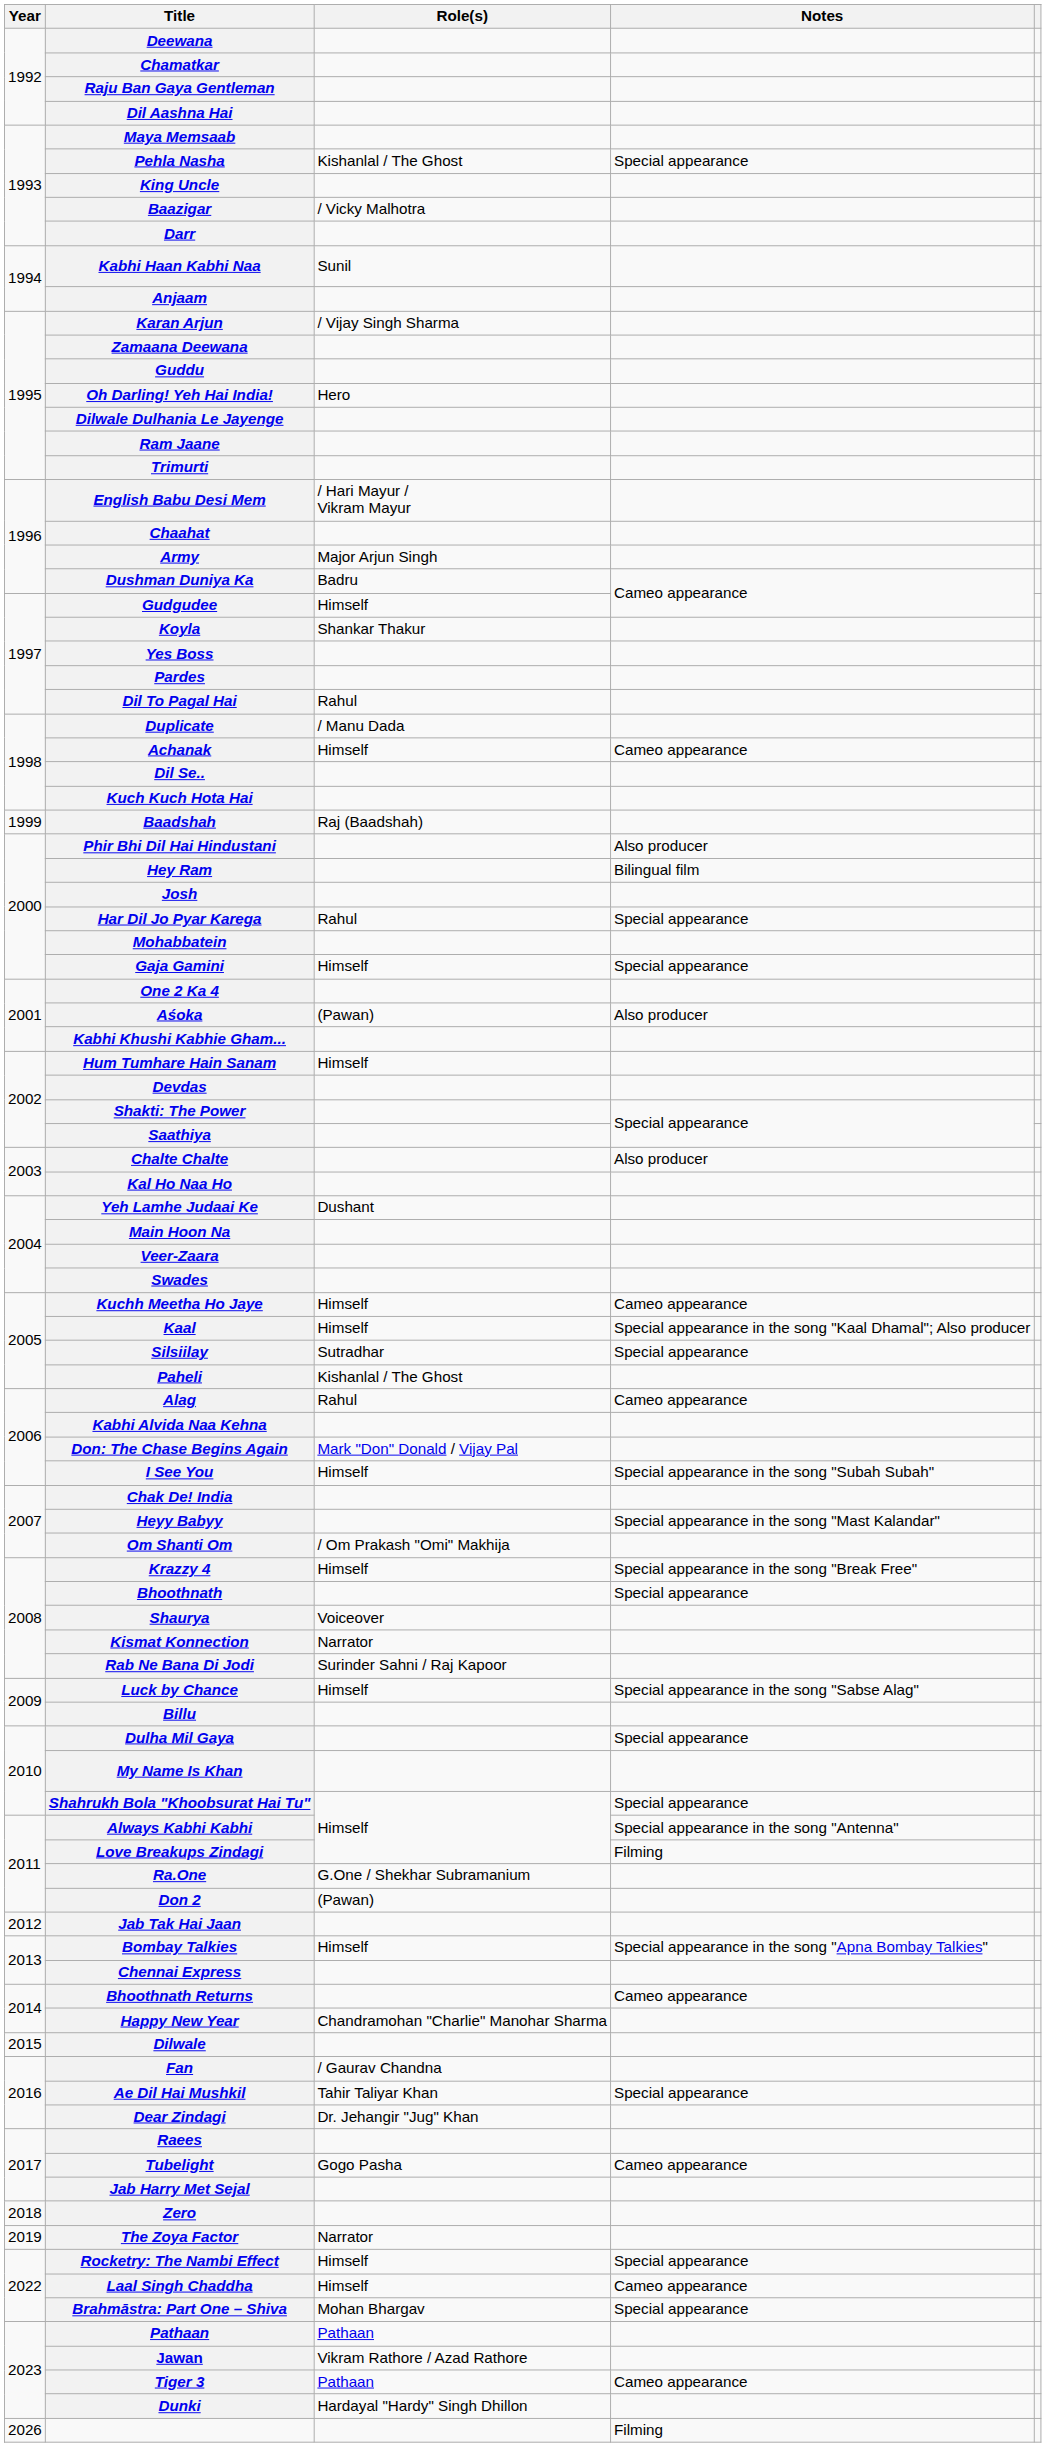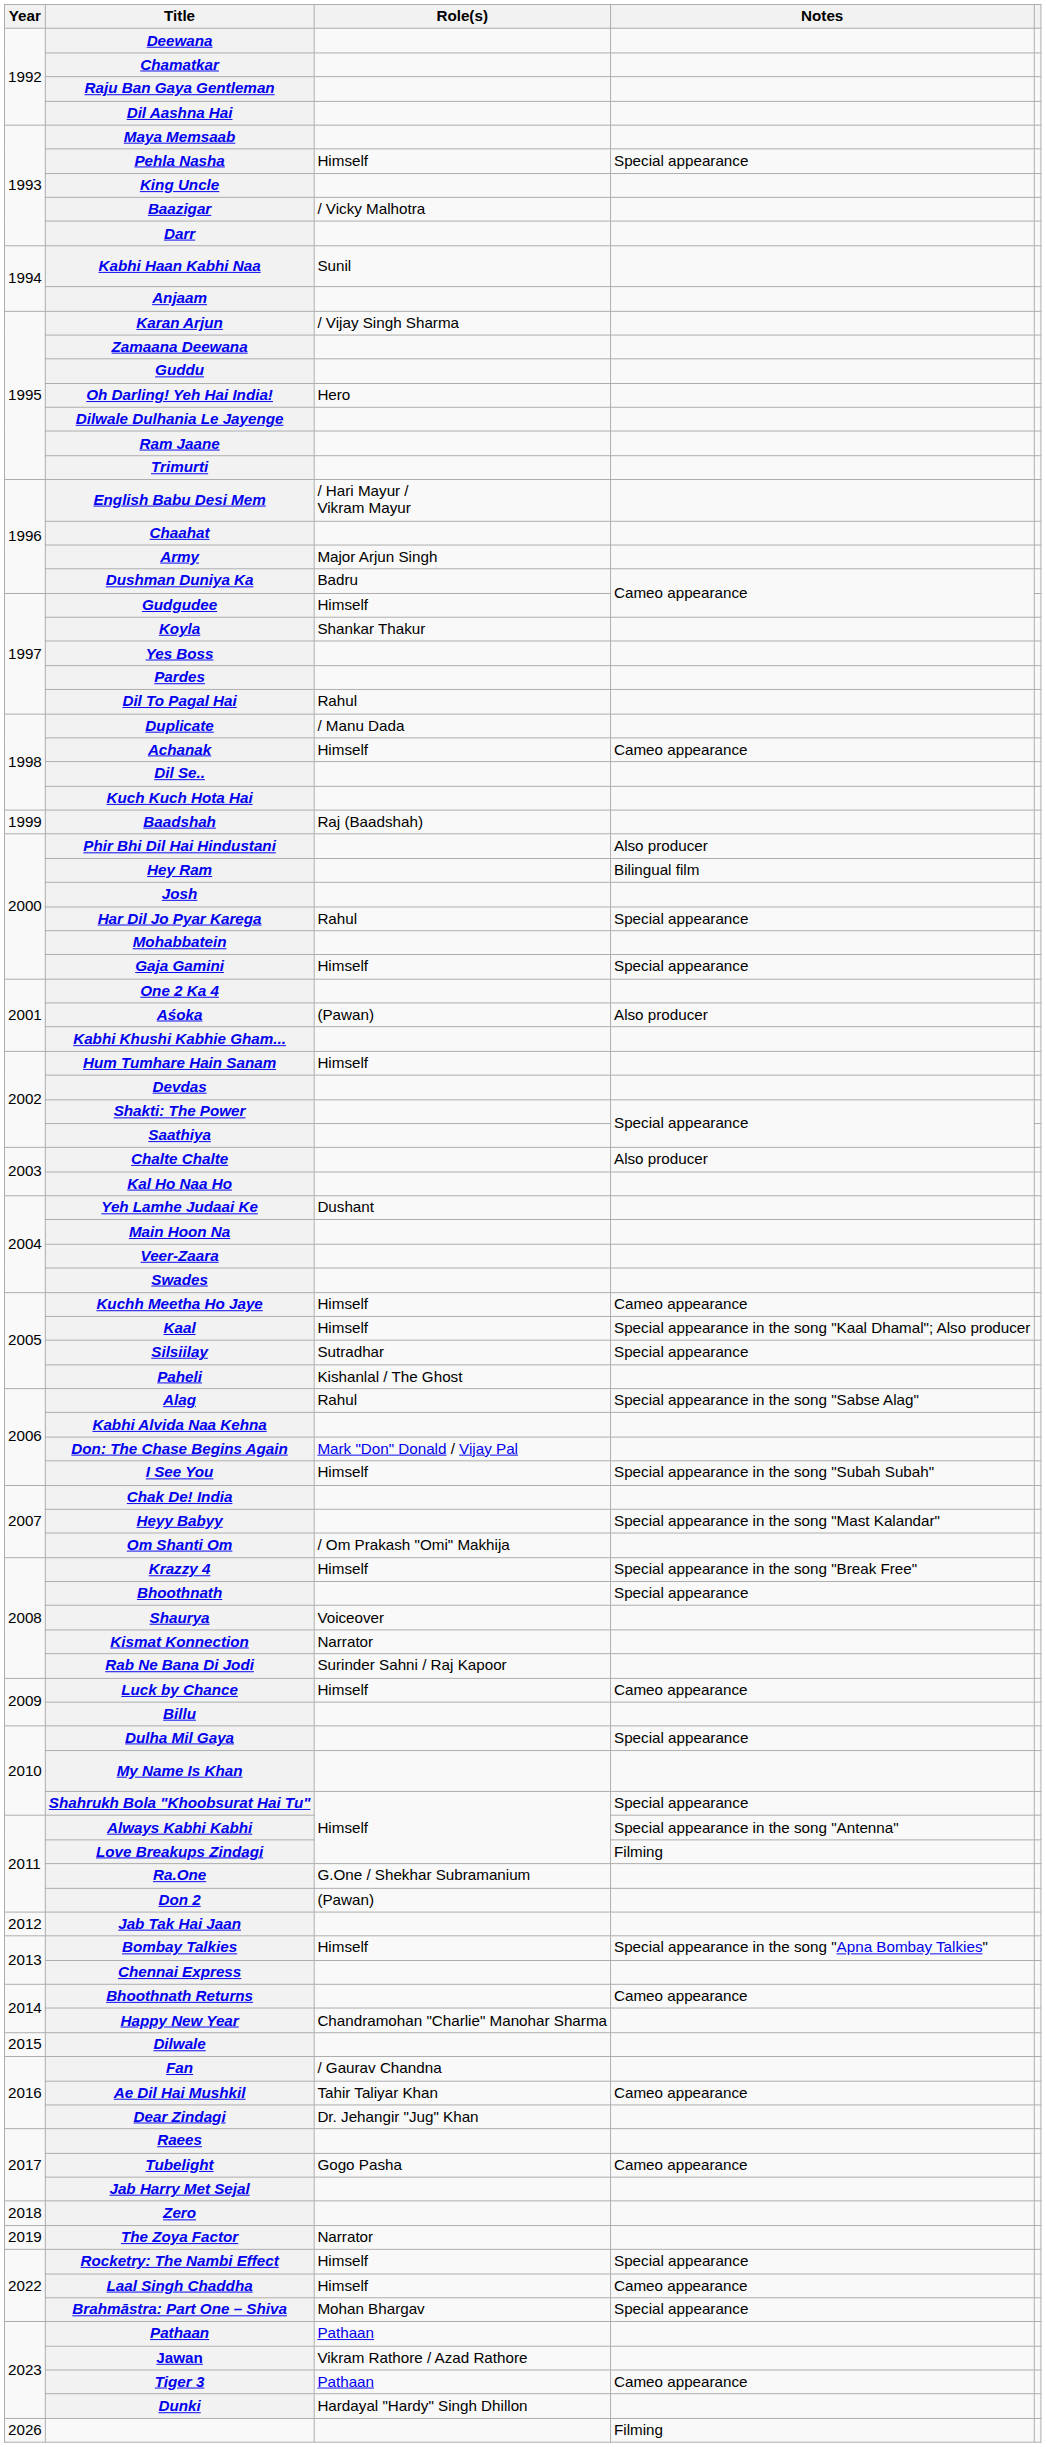Pehla Nasha | Role(s): Kishanlal / The Ghost -> Himself
Alag | Notes: Cameo appearance -> Special appearance in the song "Sabse Alag"
Luck by Chance | Notes: Special appearance in the song "Sabse Alag" -> Cameo appearance
Ae Dil Hai Mushkil | Notes: Special appearance -> Cameo appearance
